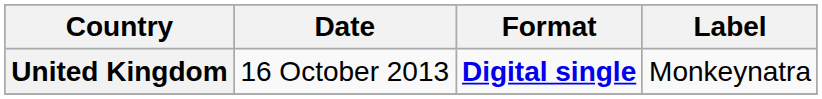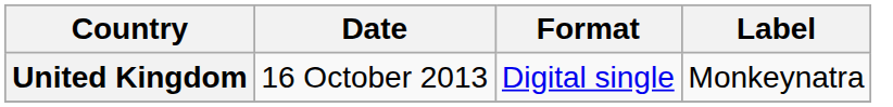United Kingdom | Format: bold -> normal
